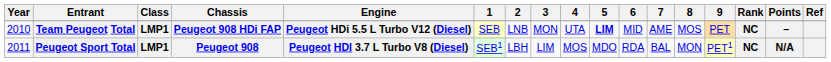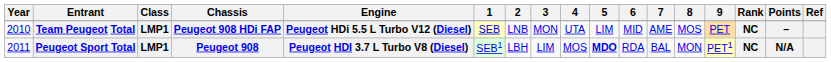row 2 | 5: bold -> normal
row 3 | 5: normal -> bold
